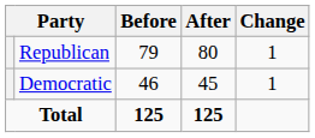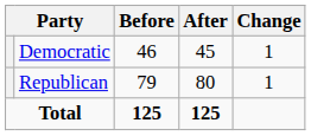rows swapped: Republican <-> Democratic
